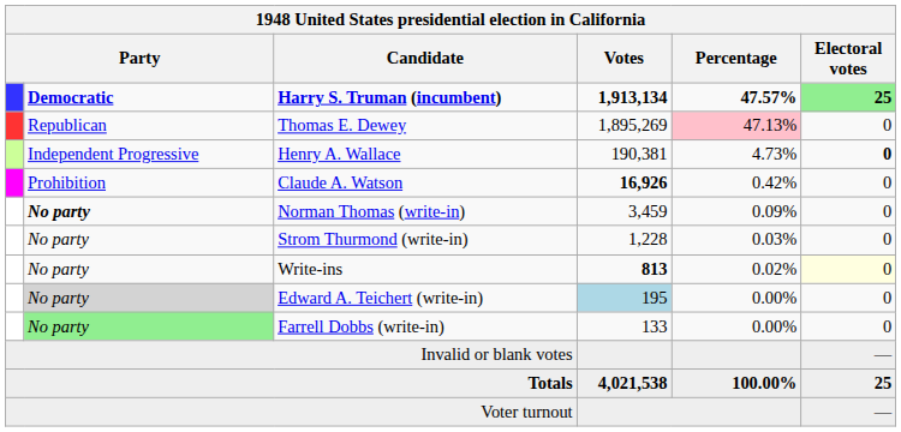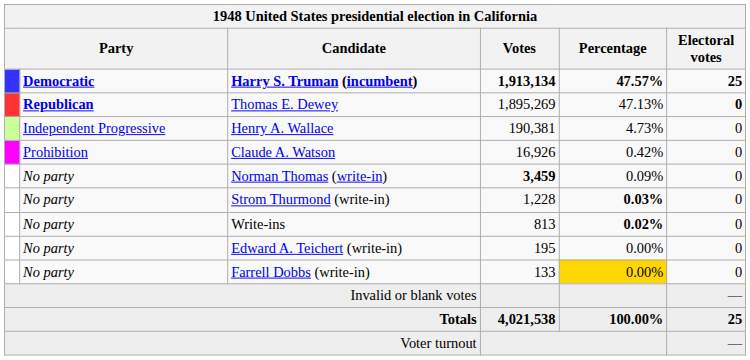Harry S. Truman (incumbent) | Electoral votes: lightgreen background -> no background
Thomas E. Dewey | column 2: normal -> bold
Thomas E. Dewey | Percentage: pink background -> no background
Thomas E. Dewey | Electoral votes: normal -> bold
Henry A. Wallace | Electoral votes: bold -> normal
Claude A. Watson | Votes: bold -> normal
Norman Thomas (write-in) | column 2: bold -> normal
Norman Thomas (write-in) | Votes: normal -> bold
Strom Thurmond (write-in) | Percentage: normal -> bold
Write-ins | Votes: bold -> normal
Write-ins | Percentage: normal -> bold
Write-ins | Electoral votes: lightyellow background -> no background
Edward A. Teichert (write-in) | column 2: lightgrey background -> no background
Edward A. Teichert (write-in) | Votes: lightblue background -> no background
Farrell Dobbs (write-in) | column 2: lightgreen background -> no background
Farrell Dobbs (write-in) | Percentage: no background -> gold background
